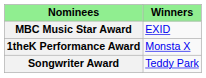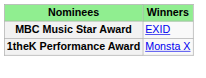- row: Songwriter Award | Teddy Park
